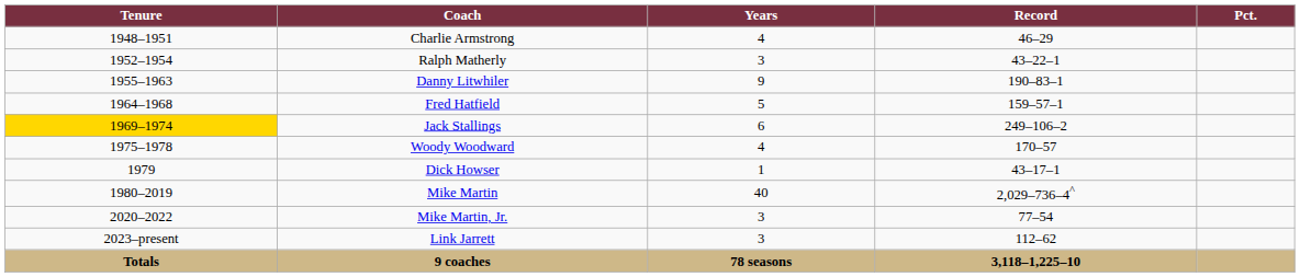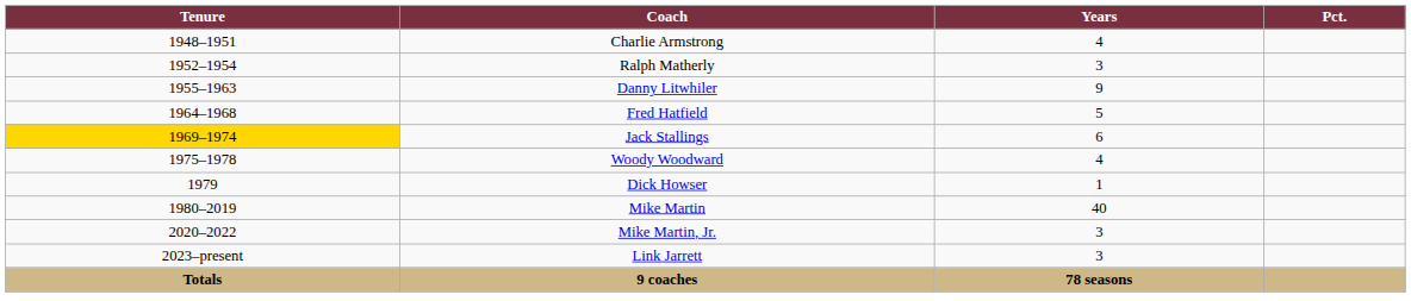- column: Record | 46–29 | 43–22–1 | 190–83–1 | 159–57–1 | 249–106–2 | 170–57 | 43–17–1 | 2,029–736–4^ | 77–54 | 112–62 | 3,118–1,225–10
